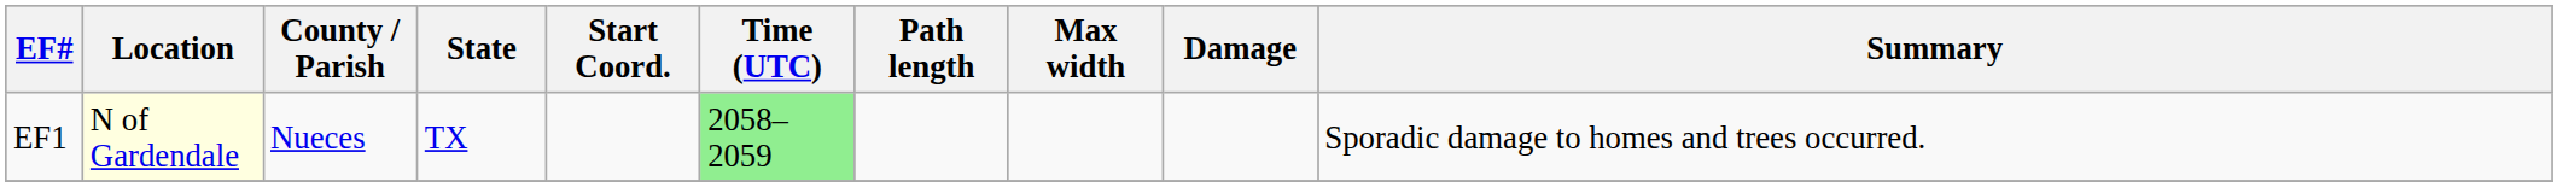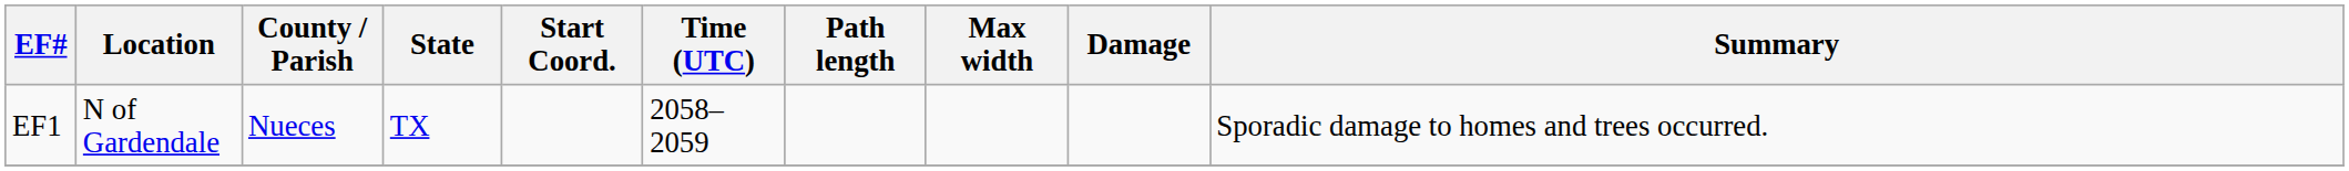EF1 | Location: lightyellow background -> no background
EF1 | Time (UTC): lightgreen background -> no background
